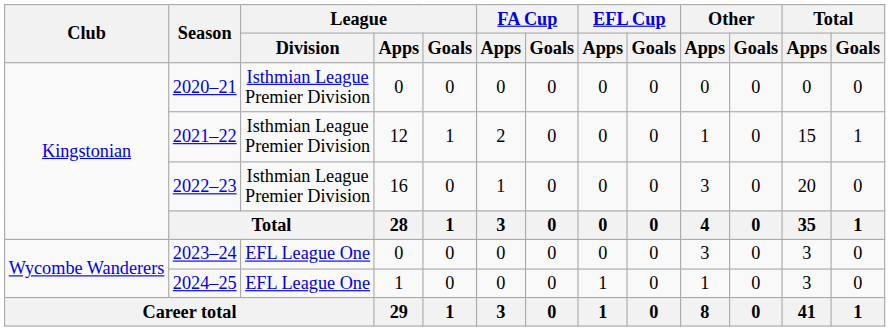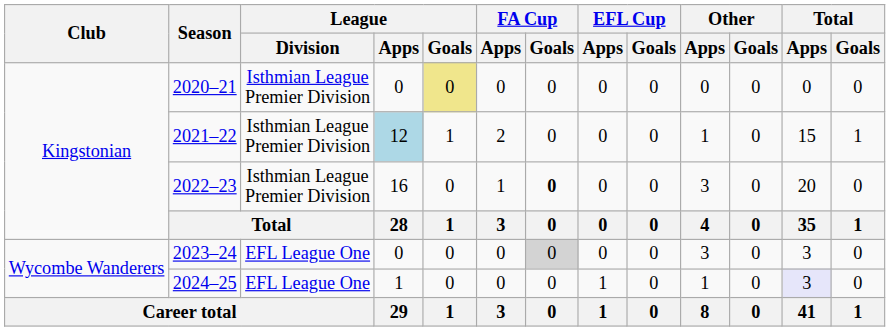2020–21 | League / Goals: no background -> khaki background
2021–22 | League / Apps: no background -> lightblue background
2022–23 | FA Cup / Goals: normal -> bold
2023–24 | FA Cup / Goals: no background -> lightgrey background
2024–25 | Total / Apps: no background -> lavender background
